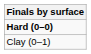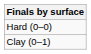row 2 | column 1: bold -> normal
